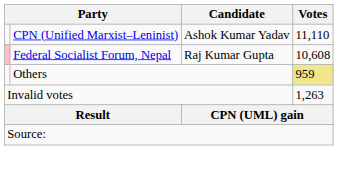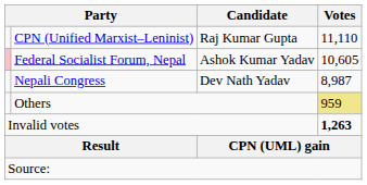CPN (Unified Marxist–Leninist) | Candidate: Ashok Kumar Yadav -> Raj Kumar Gupta
Federal Socialist Forum, Nepal | Candidate: Raj Kumar Gupta -> Ashok Kumar Yadav
Federal Socialist Forum, Nepal | Votes: 10,608 -> 10,605
+ row: Nepali Congress | Dev Nath Yadav | 8,987
Invalid votes | Votes: normal -> bold
